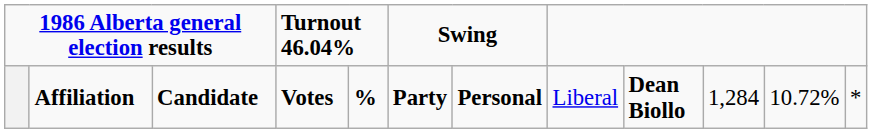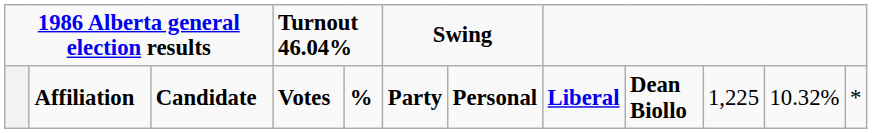Affiliation | column 8: normal -> bold
Affiliation | column 10: 1,284 -> 1,225
Affiliation | column 11: 10.72% -> 10.32%
